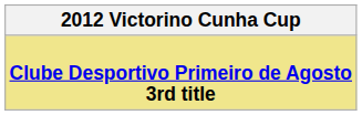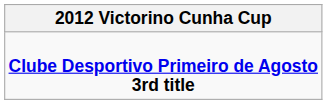row 2 | column 1: khaki background -> no background
